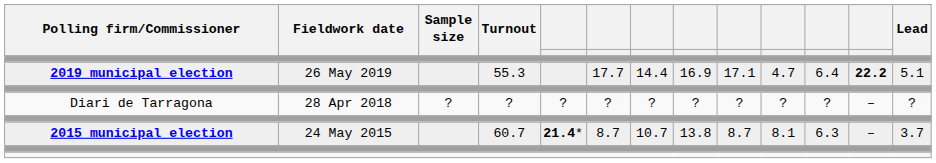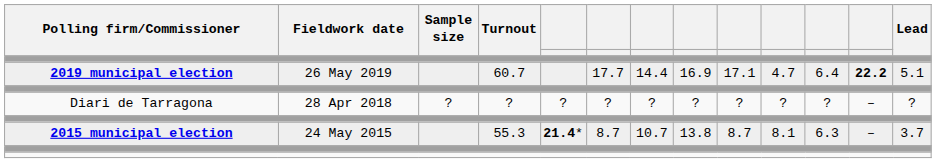2019 municipal election | Turnout: 55.3 -> 60.7
2015 municipal election | Turnout: 60.7 -> 55.3
